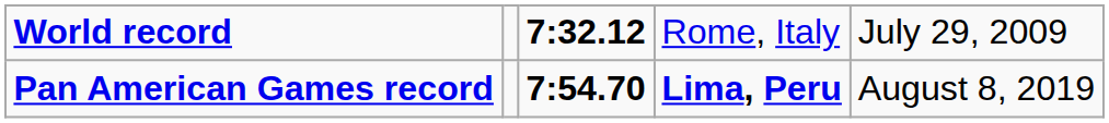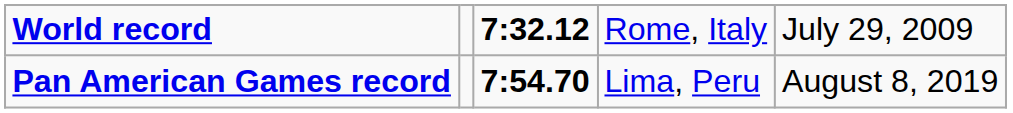Pan American Games record | column 4: bold -> normal
